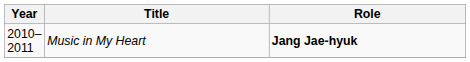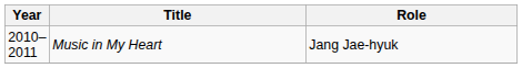Music in My Heart | Role: bold -> normal
